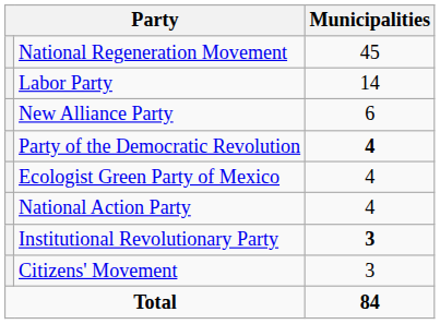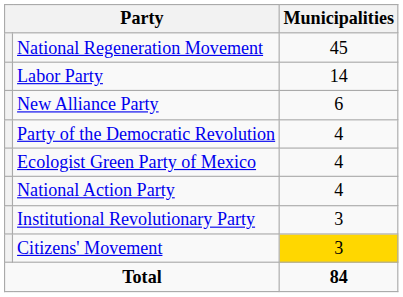Party of the Democratic Revolution | Municipalities: bold -> normal
Institutional Revolutionary Party | Municipalities: bold -> normal
Citizens' Movement | Municipalities: no background -> gold background
